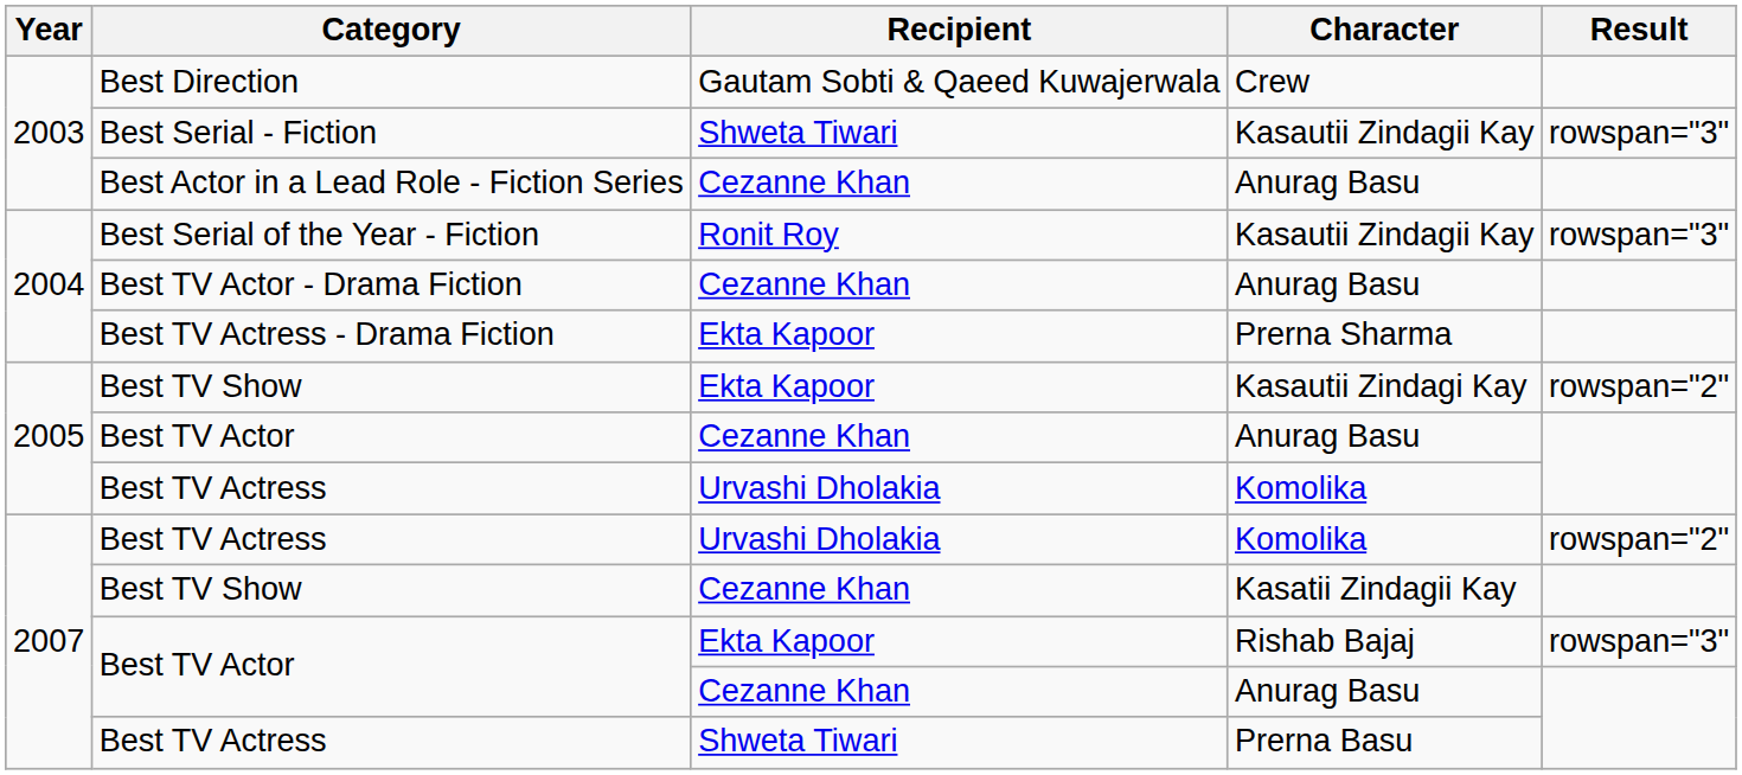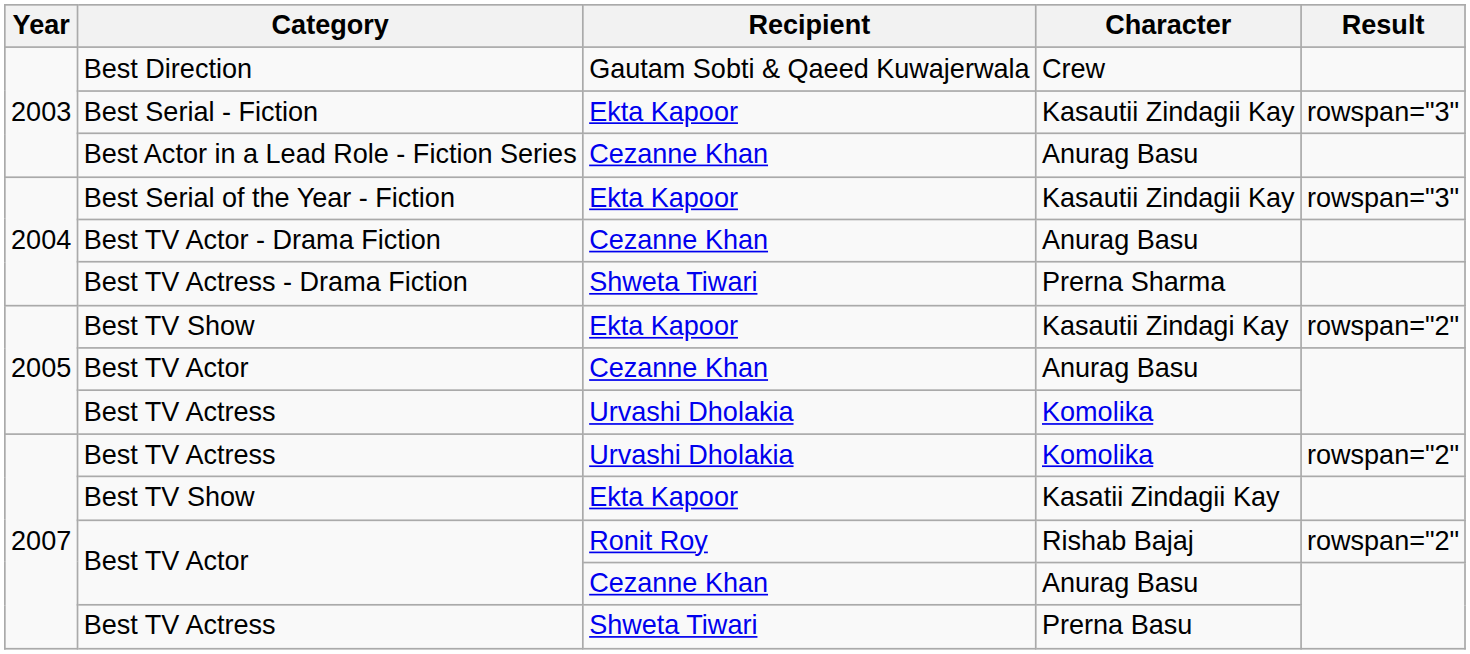Best Serial - Fiction | Recipient: Shweta Tiwari -> Ekta Kapoor
Best Serial of the Year - Fiction | Recipient: Ronit Roy -> Ekta Kapoor
Best TV Actress - Drama Fiction | Recipient: Ekta Kapoor -> Shweta Tiwari
Best TV Show / Kasatii Zindagii Kay | Recipient: Cezanne Khan -> Ekta Kapoor
Best TV Actor / Rishab Bajaj | Recipient: Ekta Kapoor -> Ronit Roy
Best TV Actor / Rishab Bajaj | Result: rowspan="3" -> rowspan="2"
